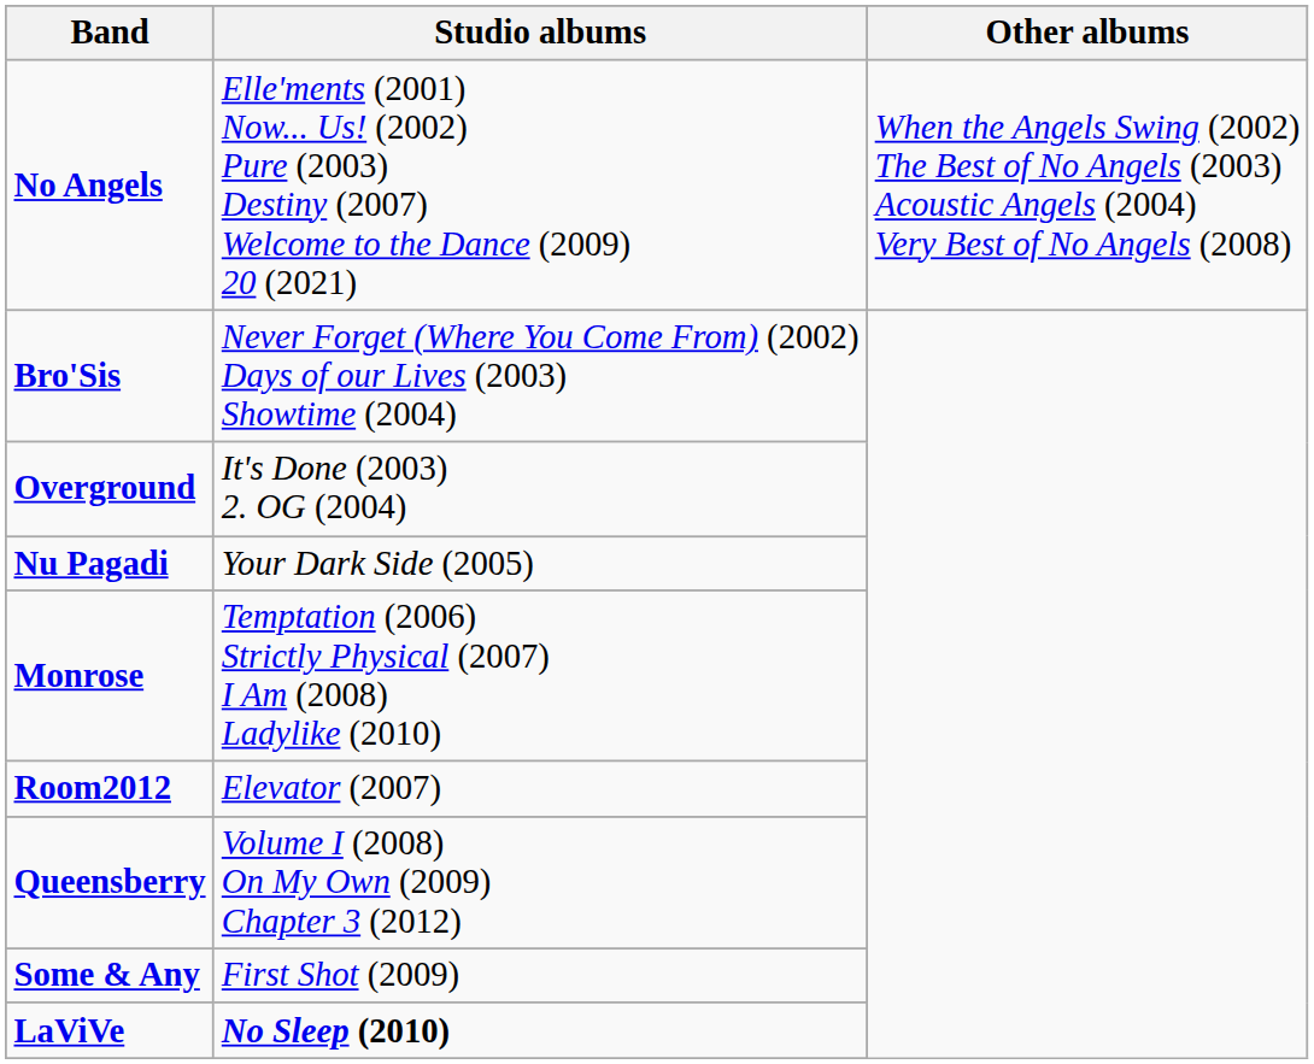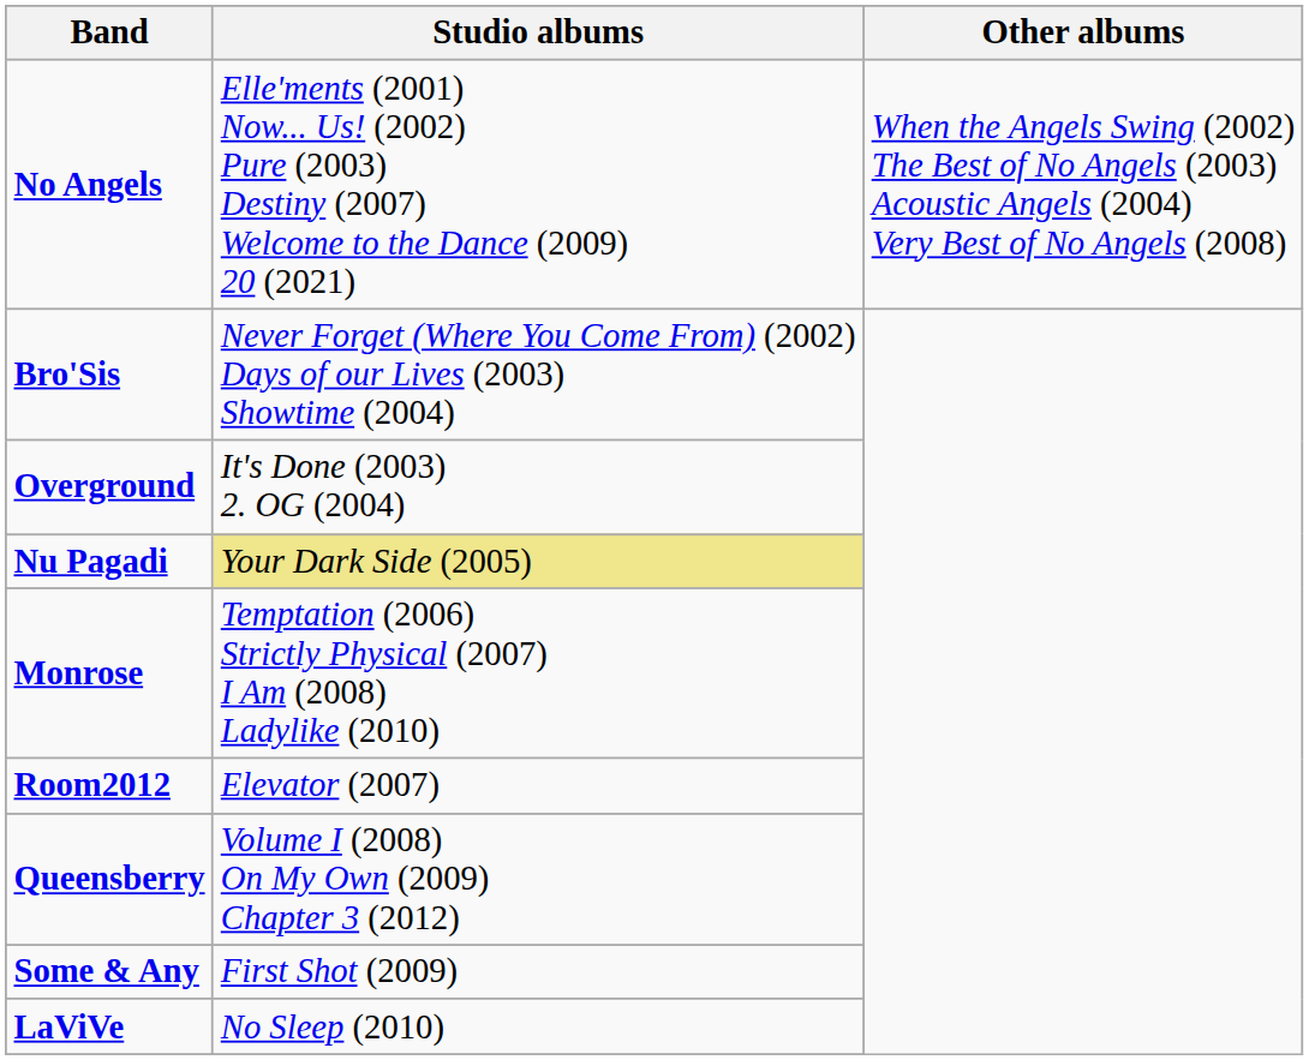Nu Pagadi | Studio albums: no background -> khaki background
LaViVe | Studio albums: bold -> normal
